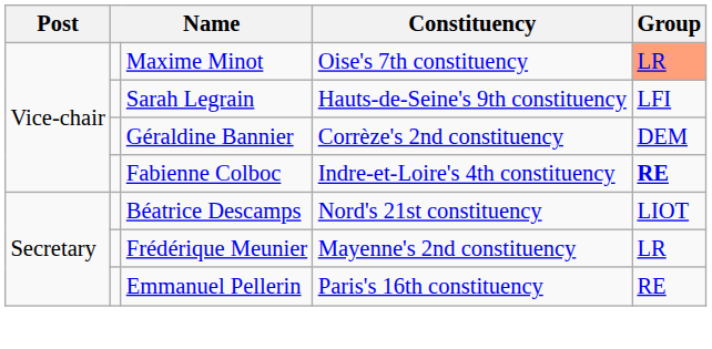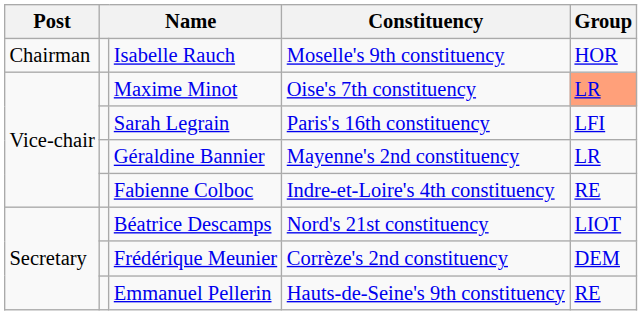+ row: Chairman | Isabelle Rauch | Moselle's 9th constituency | HOR
Sarah Legrain | Constituency: Hauts-de-Seine's 9th constituency -> Paris's 16th constituency
Géraldine Bannier | Constituency: Corrèze's 2nd constituency -> Mayenne's 2nd constituency
Géraldine Bannier | Group: DEM -> LR
Fabienne Colboc | Group: bold -> normal
Frédérique Meunier | Constituency: Mayenne's 2nd constituency -> Corrèze's 2nd constituency
Frédérique Meunier | Group: LR -> DEM
Emmanuel Pellerin | Constituency: Paris's 16th constituency -> Hauts-de-Seine's 9th constituency
